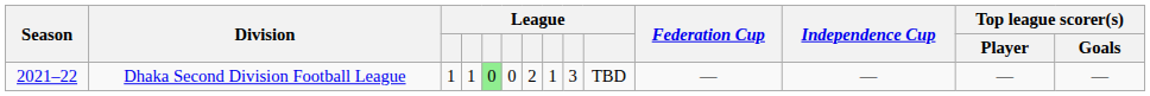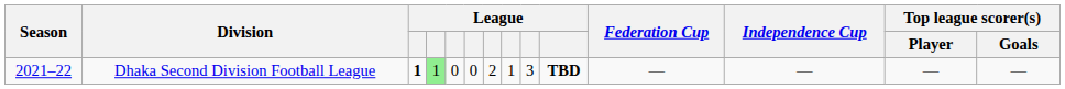Dhaka Second Division Football League | column 3: normal -> bold
Dhaka Second Division Football League | column 4: no background -> lightgreen background
Dhaka Second Division Football League | column 5: lightgreen background -> no background
Dhaka Second Division Football League | column 10: normal -> bold
